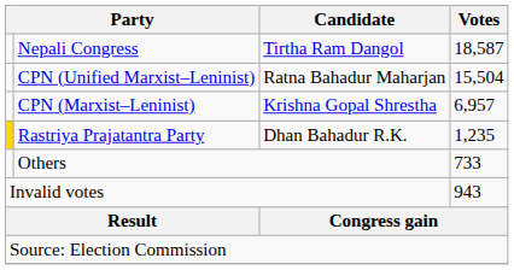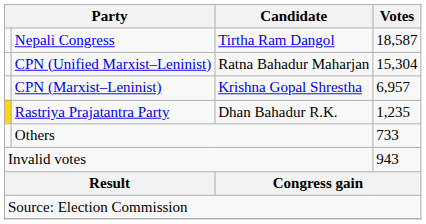CPN (Unified Marxist–Leninist) | Votes: 15,504 -> 15,304
